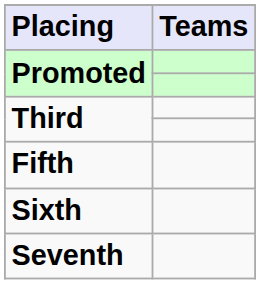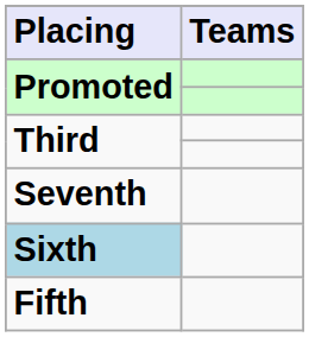row 6 | Placing: Fifth -> Seventh
row 7 | Placing: no background -> lightblue background
row 8 | Placing: Seventh -> Fifth
